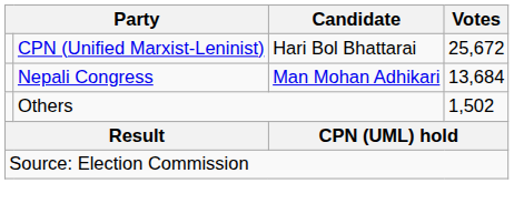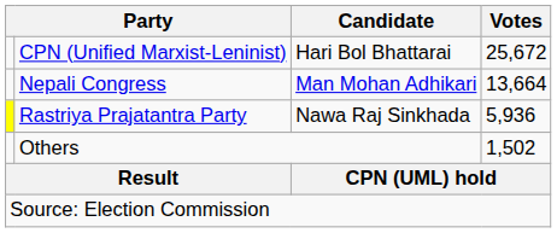Nepali Congress | Votes: 13,684 -> 13,664
+ row: Rastriya Prajatantra Party | Nawa Raj Sinkhada | 5,936
